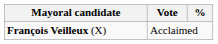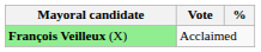François Veilleux (X) | Mayoral candidate: no background -> lightgreen background
